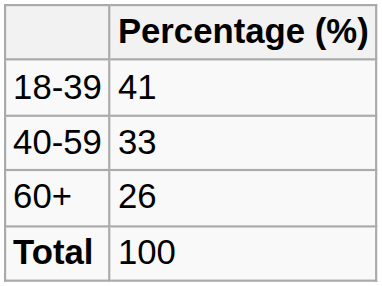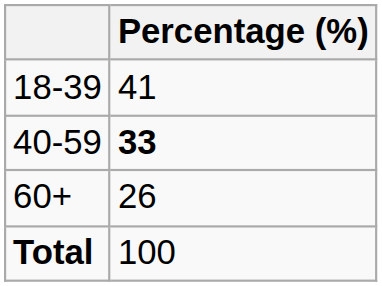40-59 | Percentage (%): normal -> bold
